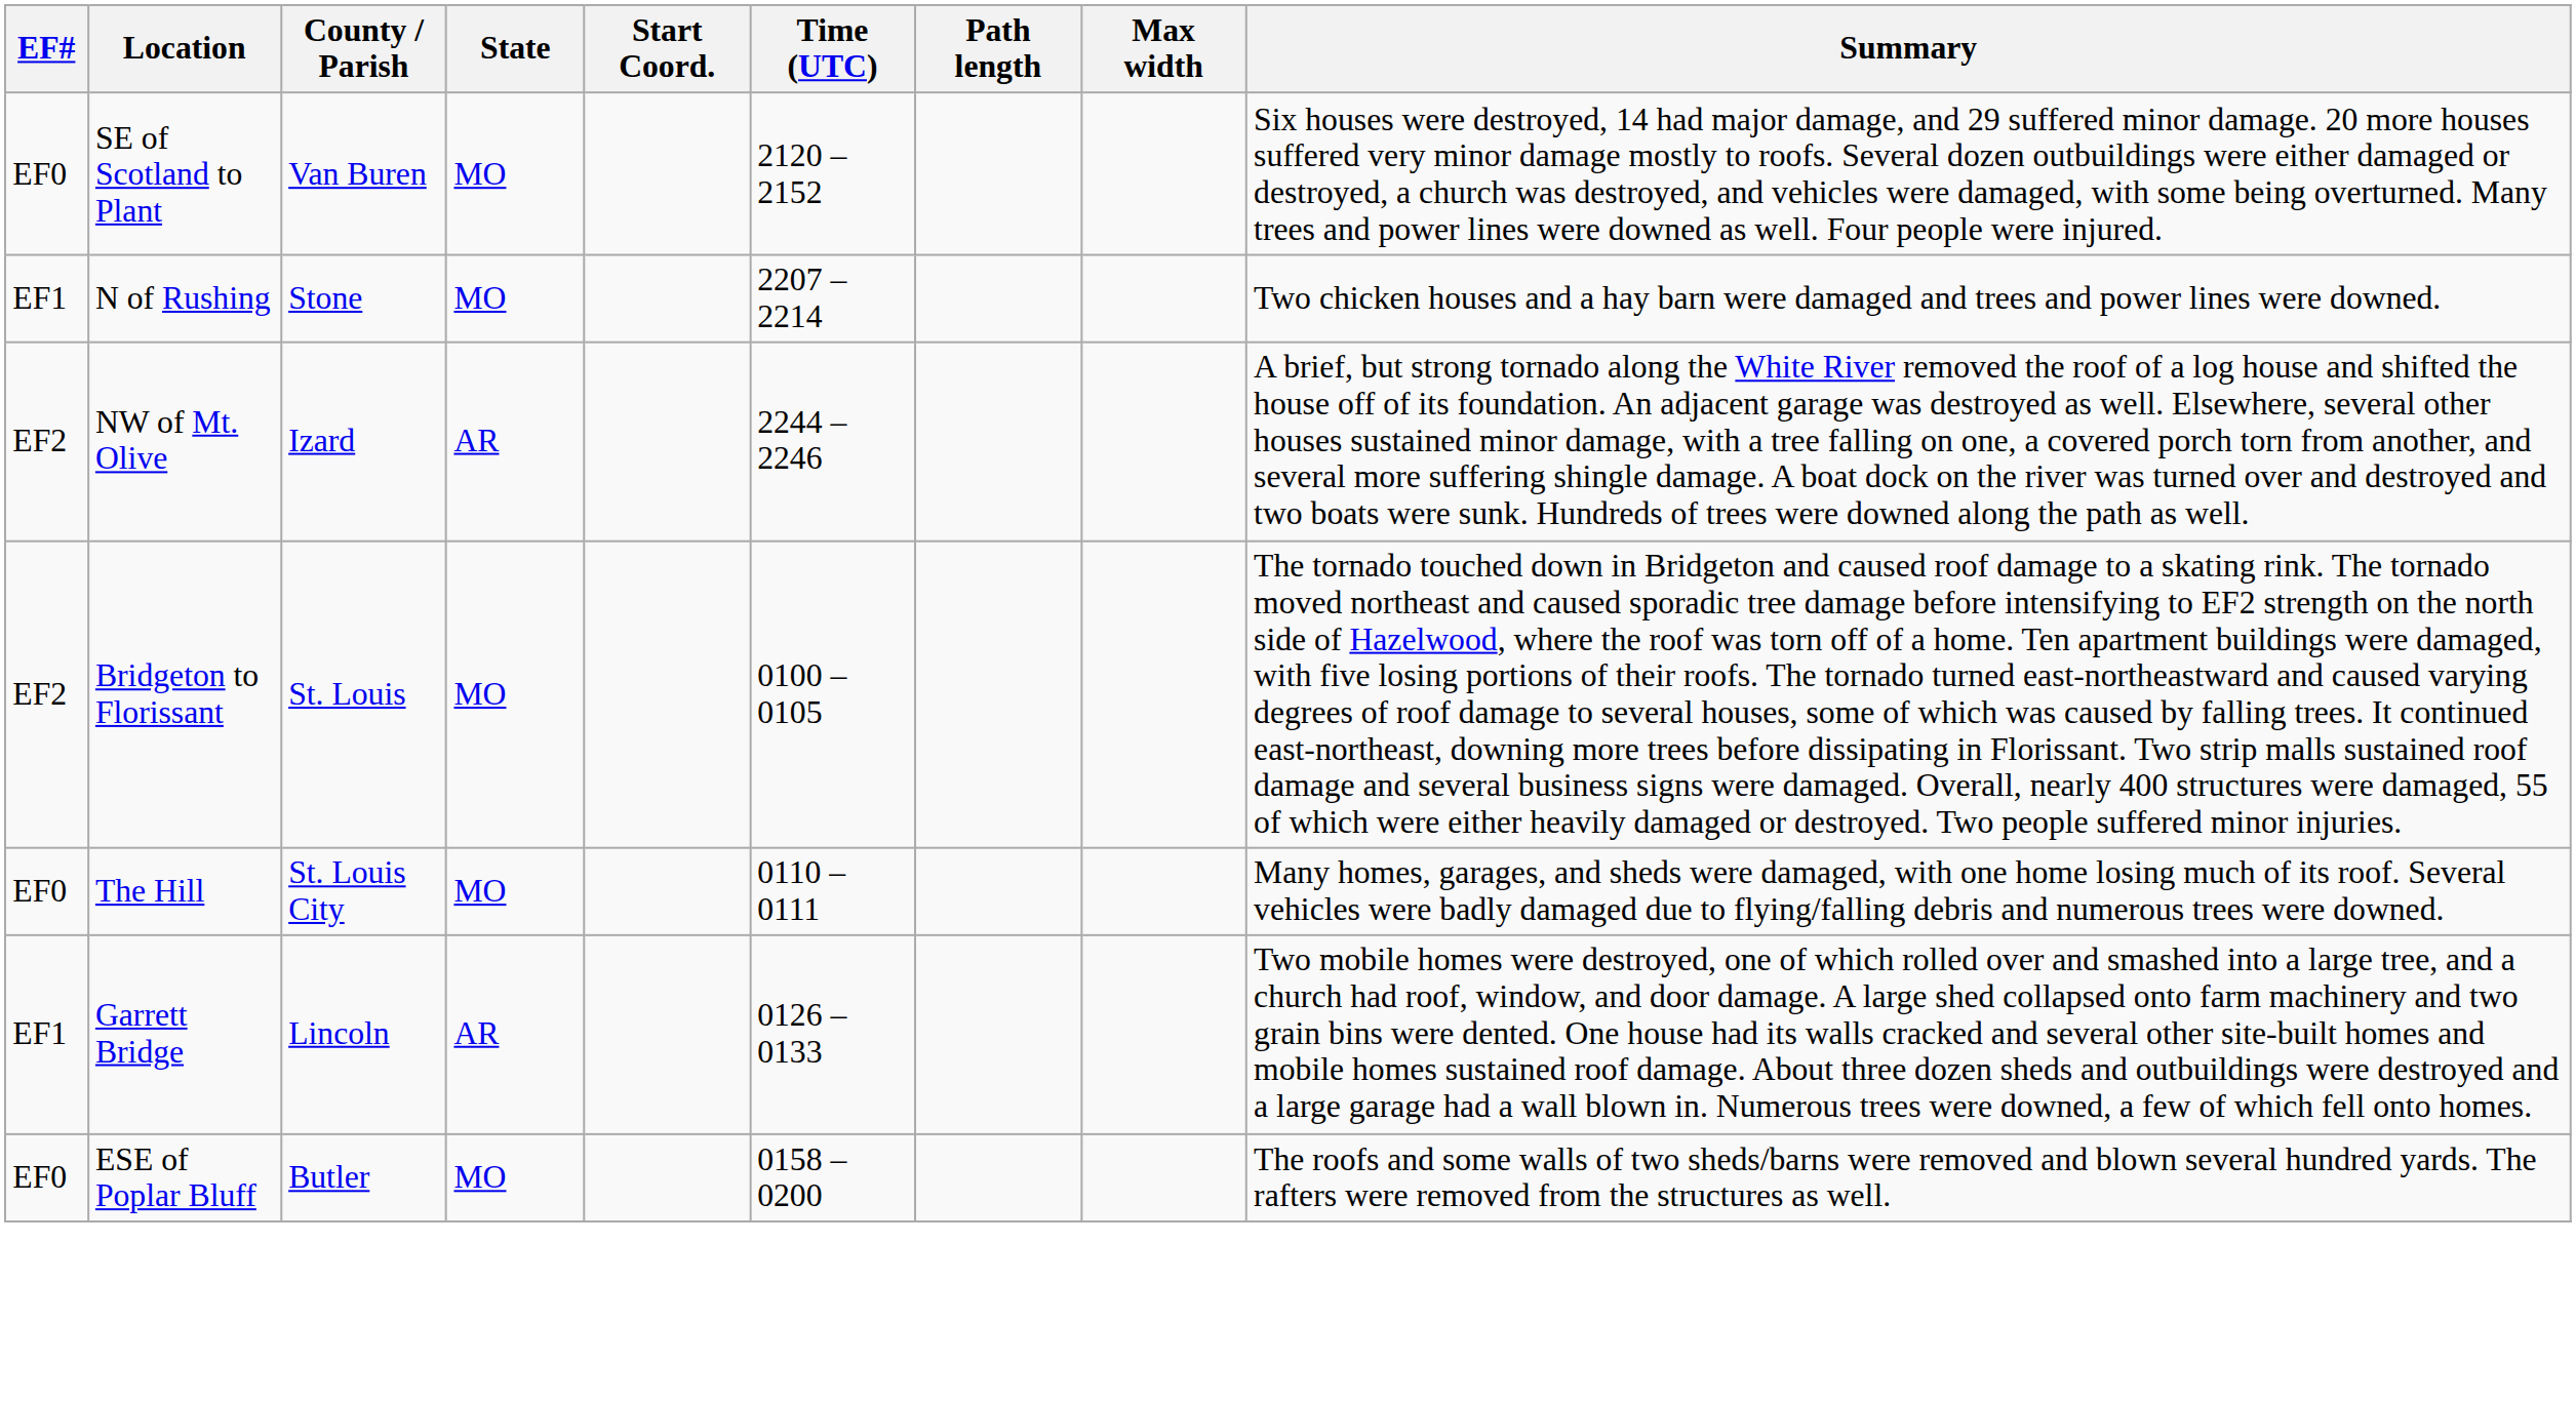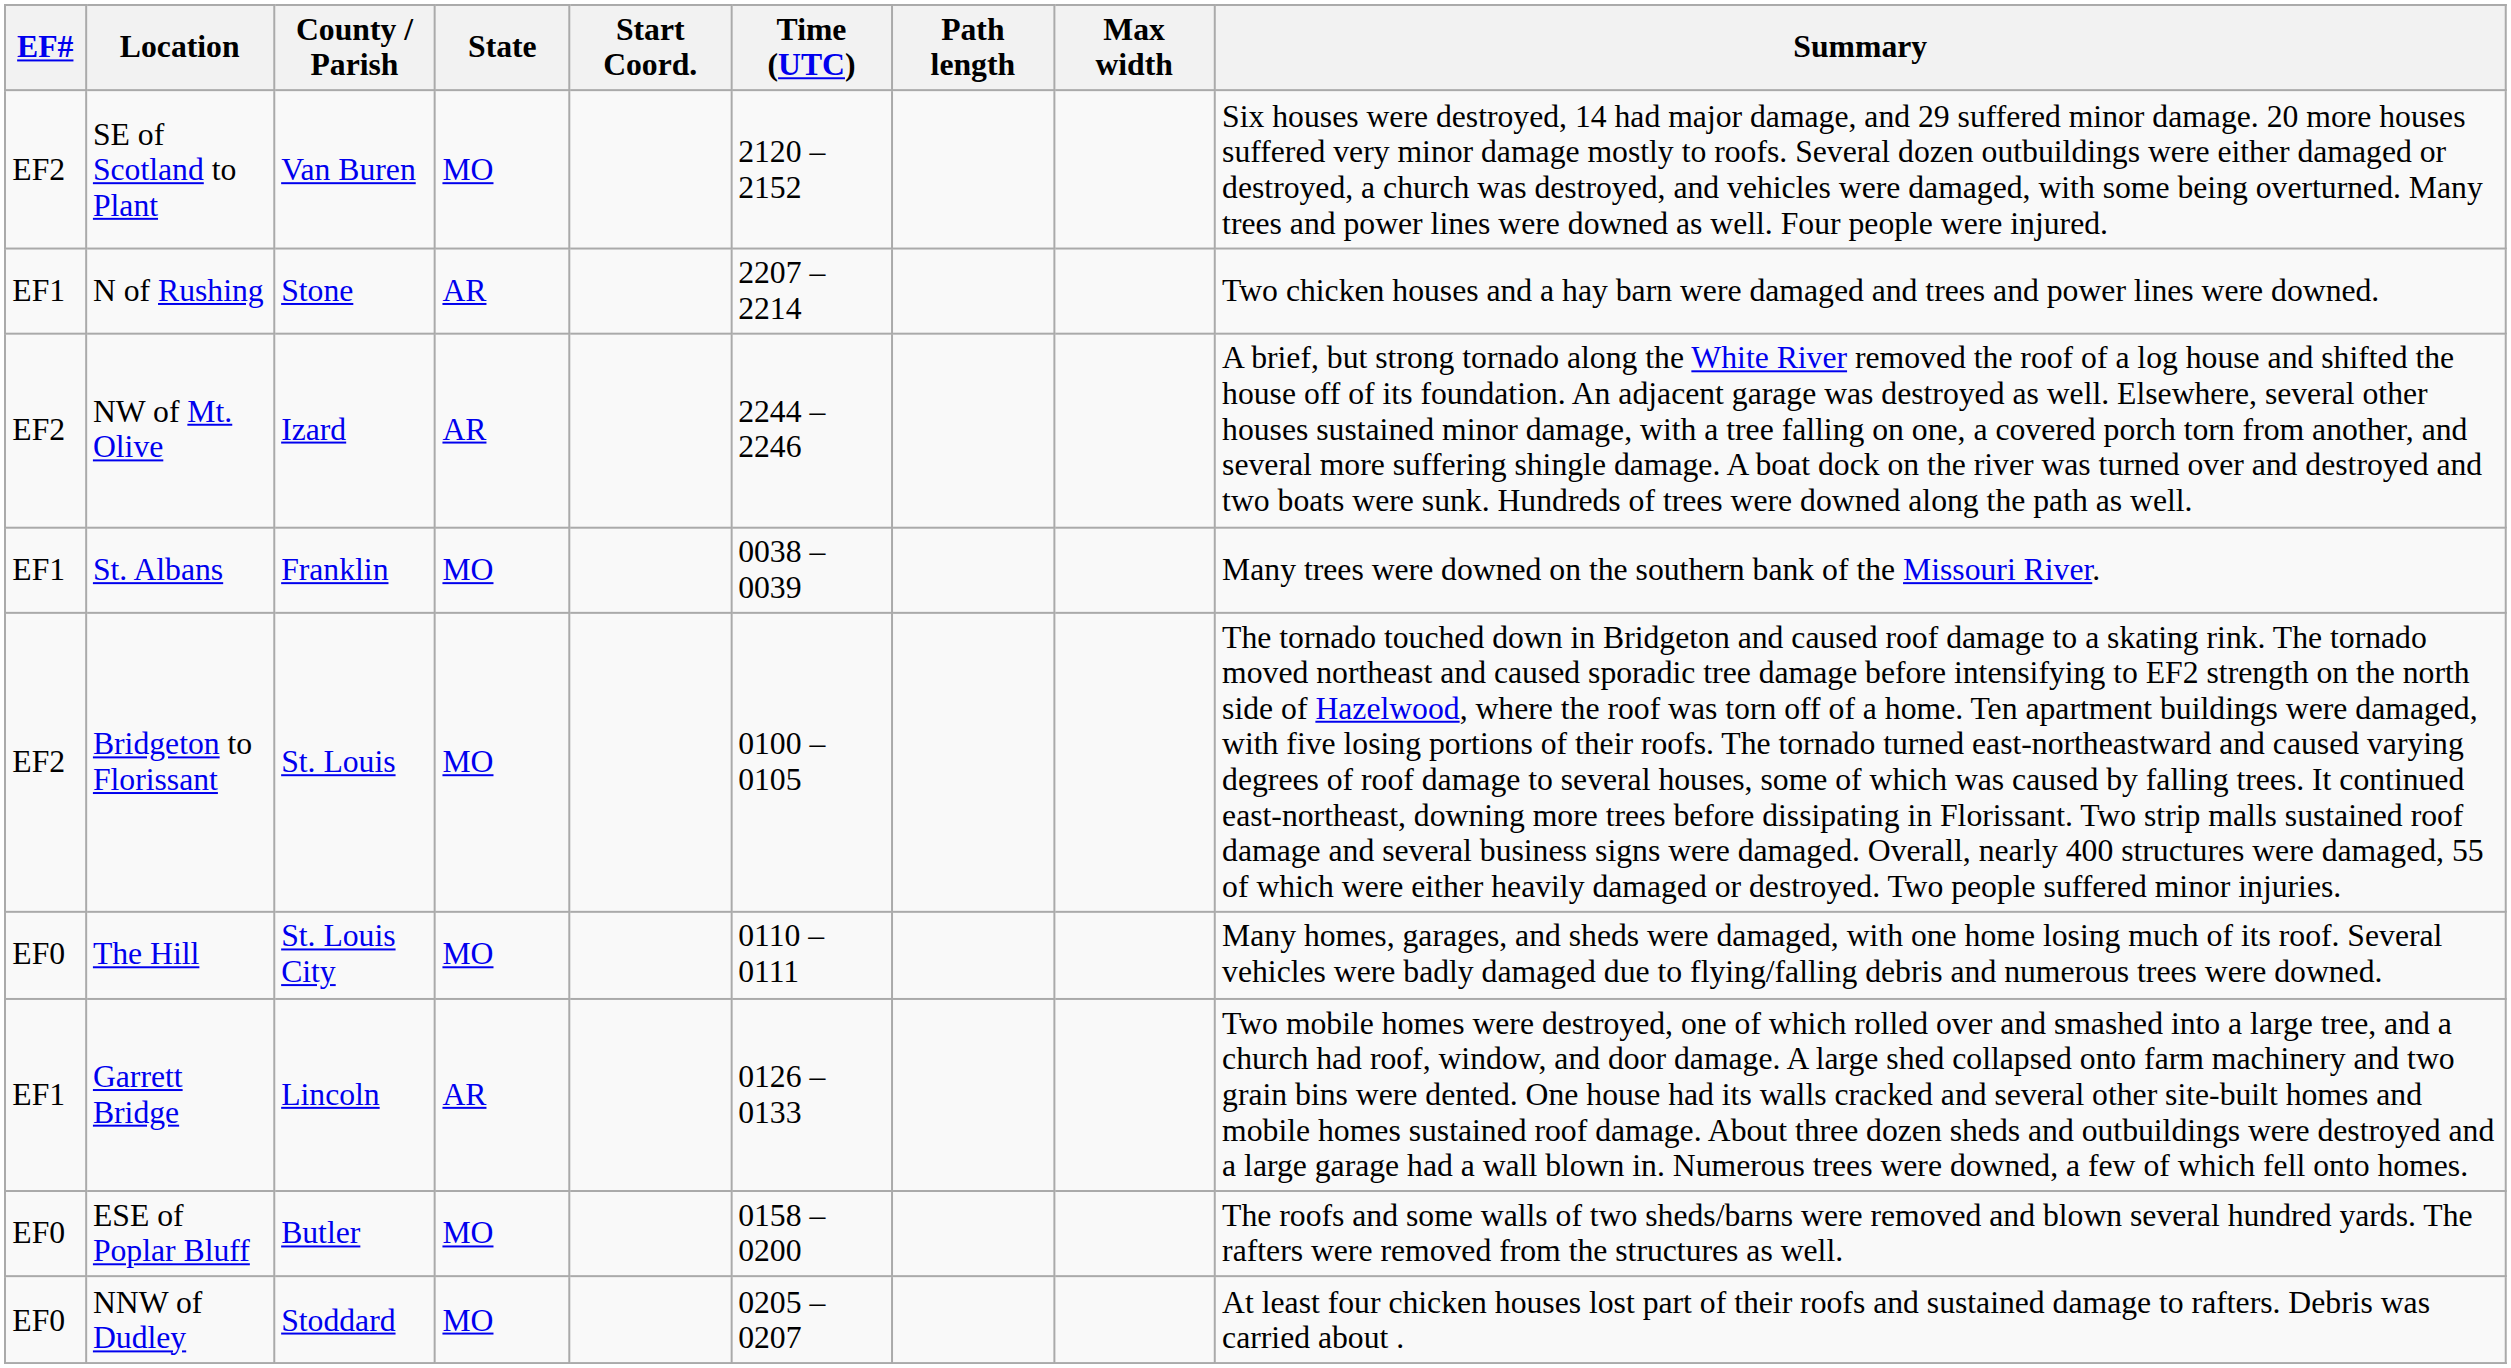SE of Scotland to Plant | EF#: EF0 -> EF2
N of Rushing | State: MO -> AR
+ row: EF1 | St. Albans | Franklin | MO | 0038 – 0039 | Many trees were downed on the southern bank of the Missouri River.
+ row: EF0 | NNW of Dudley | Stoddard | MO | 0205 – 0207 | At least four chicken houses lost part of their roofs and sustained damage to rafters. Debris was carried about .
